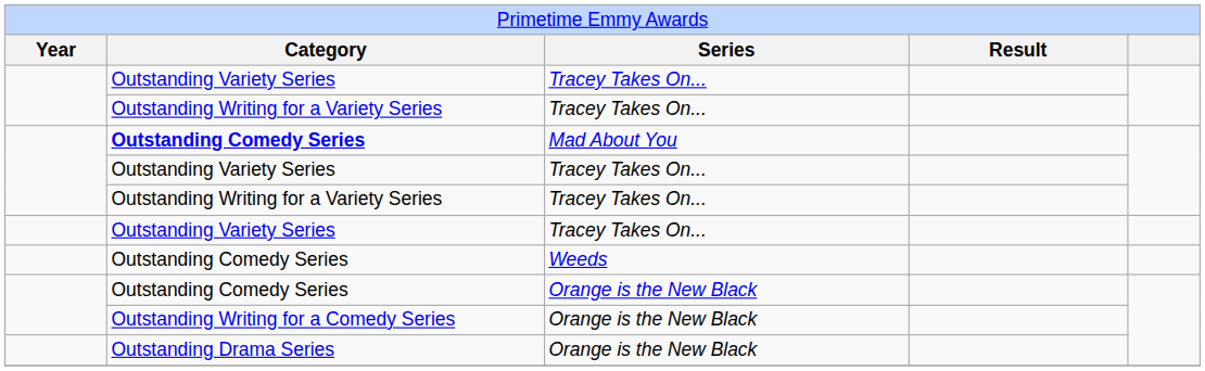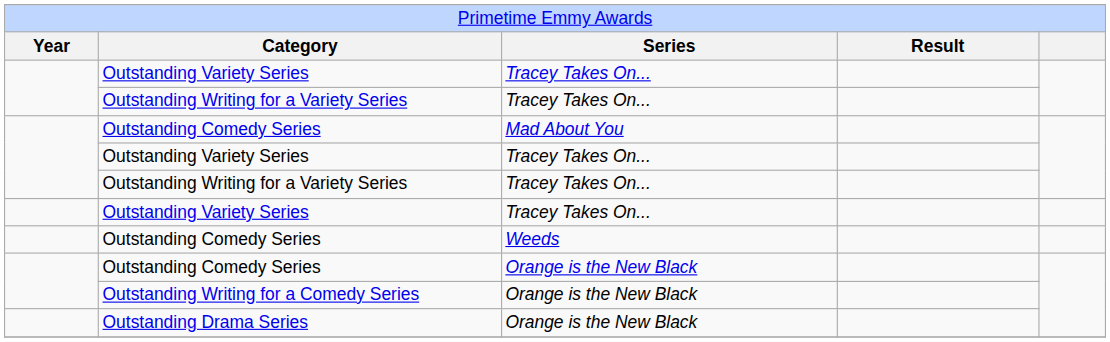Outstanding Comedy Series / Mad About You | column 2: bold -> normal
